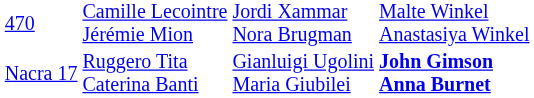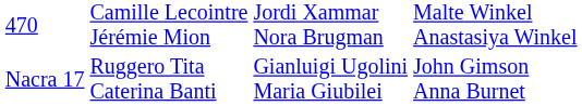Nacra 17 | column 4: bold -> normal
